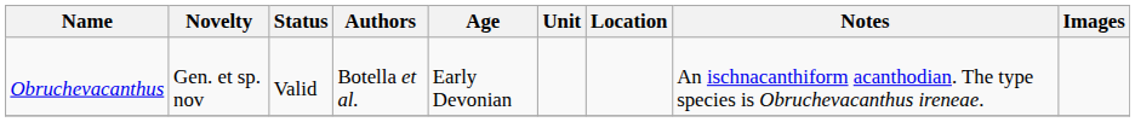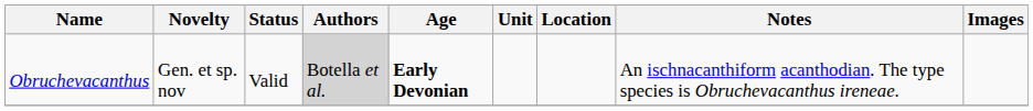Obruchevacanthus | Authors: no background -> lightgrey background
Obruchevacanthus | Age: normal -> bold
